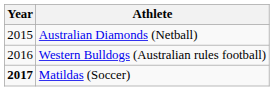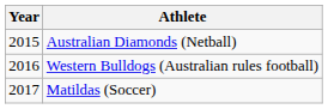Matildas (Soccer) | Year: bold -> normal
